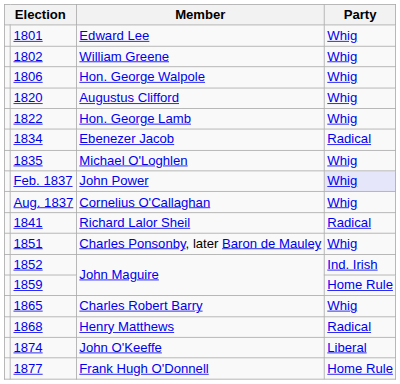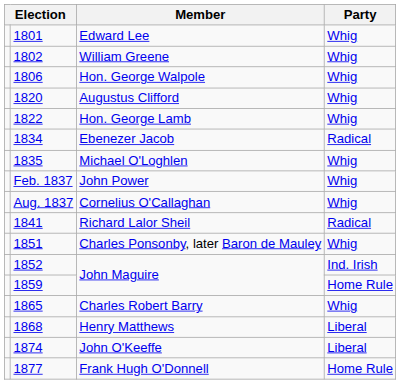John Power | Party: lavender background -> no background
Henry Matthews | Party: Radical -> Liberal
